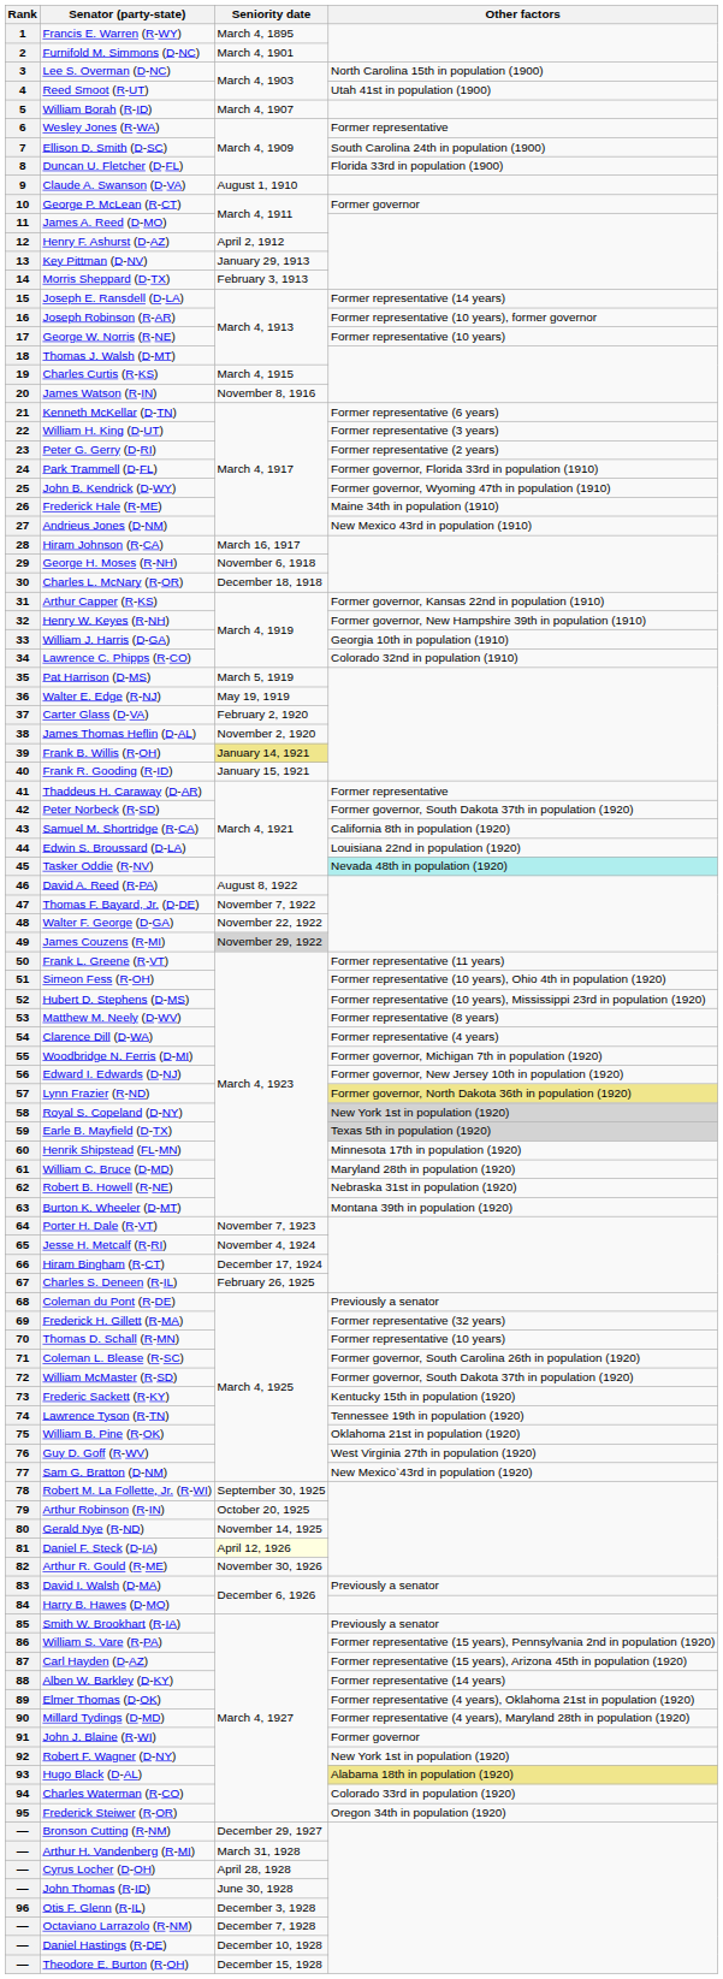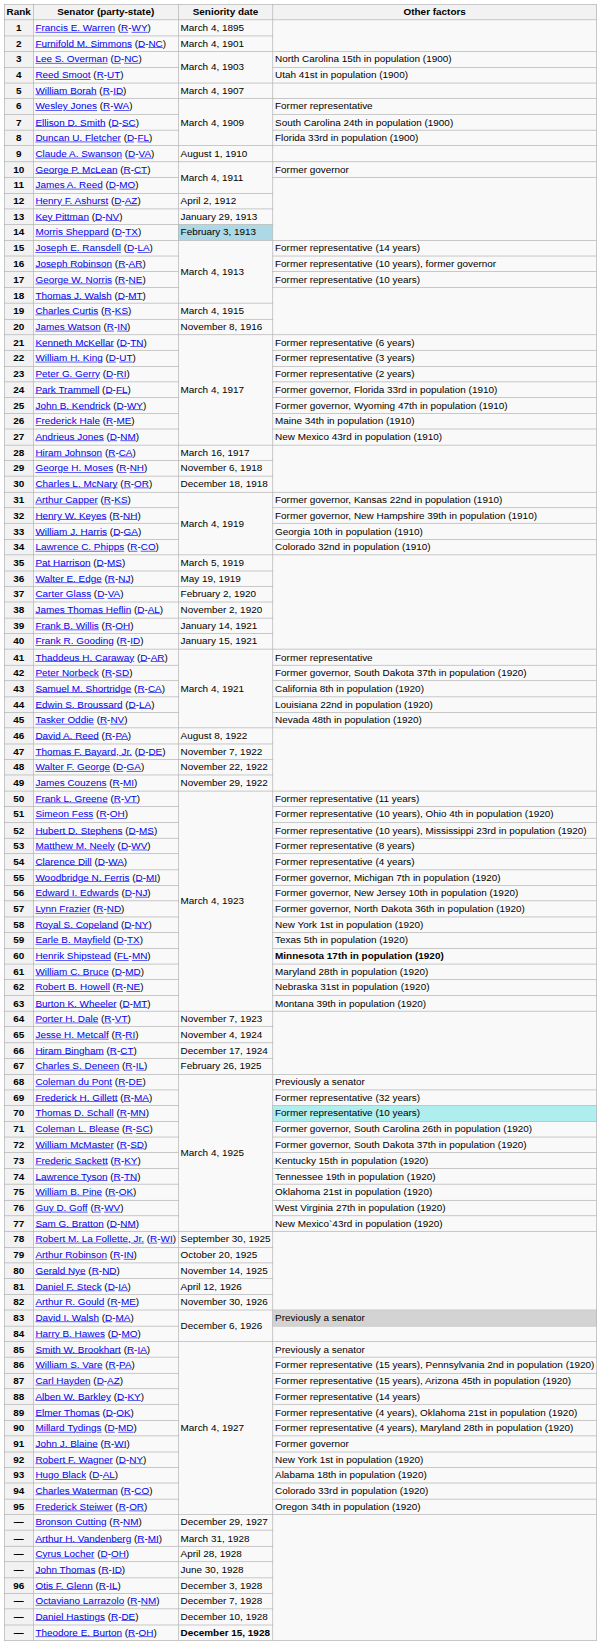14 | Seniority date: no background -> lightblue background
39 | Seniority date: khaki background -> no background
45 | Other factors: paleturquoise background -> no background
49 | Seniority date: lightgrey background -> no background
57 | Other factors: khaki background -> no background
58 | Other factors: lightgrey background -> no background
59 | Other factors: lightgrey background -> no background
60 | Other factors: normal -> bold
70 | Other factors: no background -> paleturquoise background
81 | Seniority date: lightyellow background -> no background
83 | Other factors: no background -> lightgrey background
93 | Other factors: khaki background -> no background
— / Theodore E. Burton (R-OH) | Seniority date: normal -> bold
